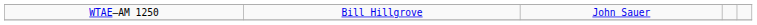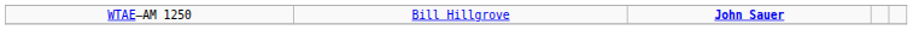WTAE–AM 1250 | column 3: normal -> bold
